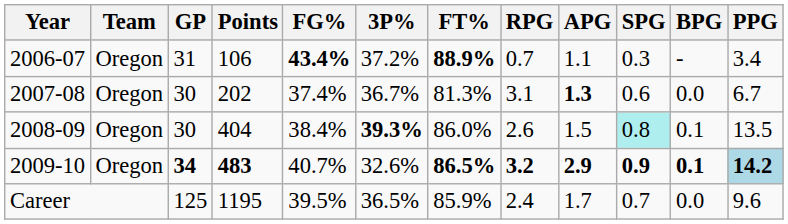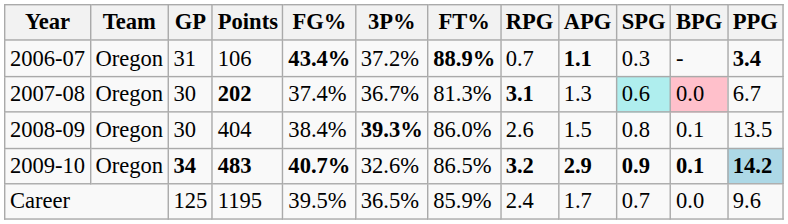2006-07 | APG: normal -> bold
2006-07 | PPG: normal -> bold
2007-08 | Points: normal -> bold
2007-08 | RPG: normal -> bold
2007-08 | APG: bold -> normal
2007-08 | SPG: no background -> paleturquoise background
2007-08 | BPG: no background -> pink background
2008-09 | SPG: paleturquoise background -> no background
2009-10 | FG%: normal -> bold
2009-10 | FT%: bold -> normal
